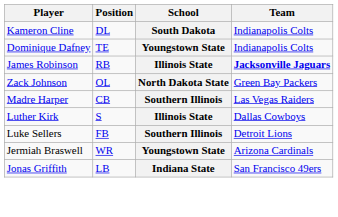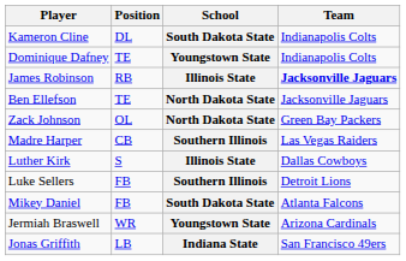Kameron Cline | School: South Dakota -> South Dakota State
+ row: Ben Ellefson | TE | North Dakota State | Jacksonville Jaguars
+ row: Mikey Daniel | FB | South Dakota State | Atlanta Falcons
